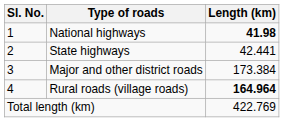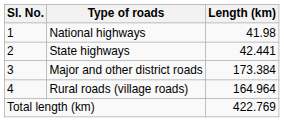National highways | Length (km): bold -> normal
Rural roads (village roads) | Length (km): bold -> normal
